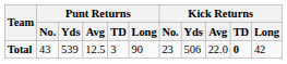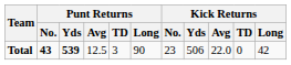row 3 | Punt Returns / No.: normal -> bold
row 3 | Punt Returns / Yds: normal -> bold
row 3 | Kick Returns / TD: bold -> normal
